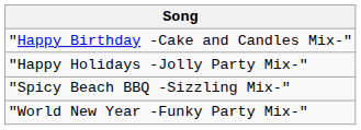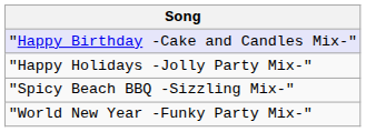row 2 | column 1: no background -> lavender background
